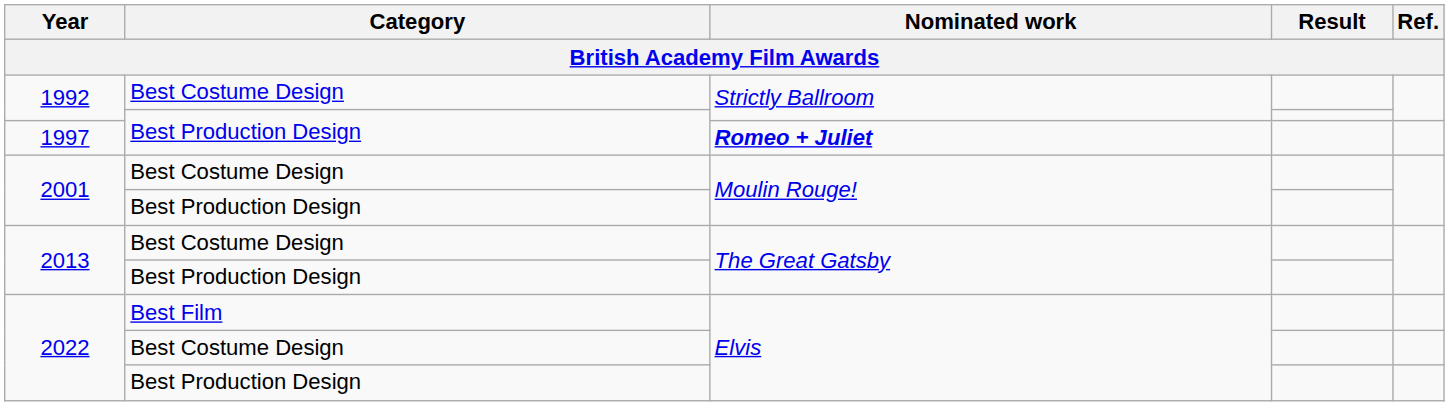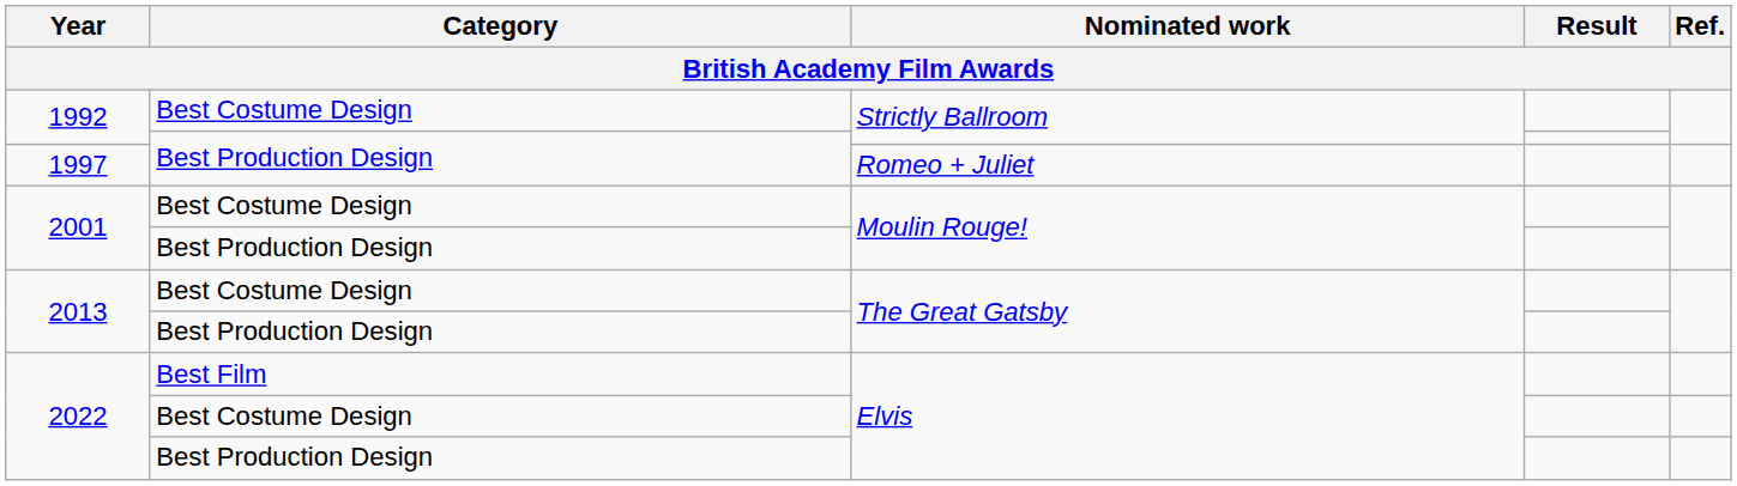1997 | Nominated work: bold -> normal
